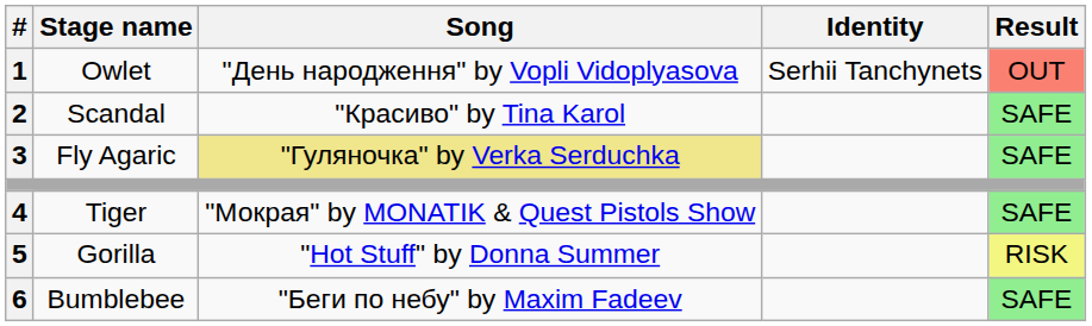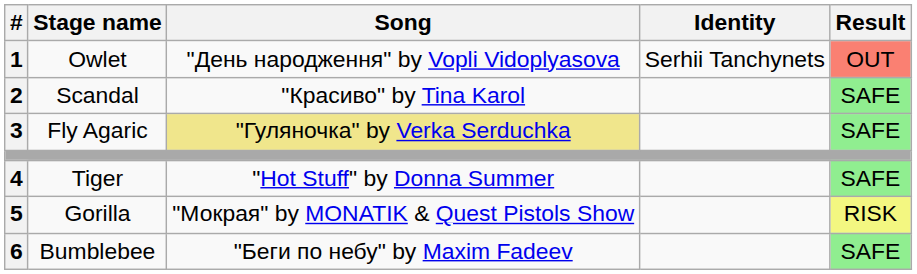Tiger | Song: "Мокрая" by MONATIK & Quest Pistols Show -> "Hot Stuff" by Donna Summer
Gorilla | Song: "Hot Stuff" by Donna Summer -> "Мокрая" by MONATIK & Quest Pistols Show
